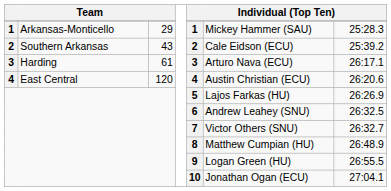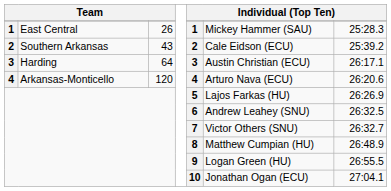row 3 | column 2: Arkansas-Monticello -> East Central
row 3 | column 3: 29 -> 26
row 5 | column 3: 61 -> 64
row 5 | column 6: Arturo Nava (ECU) -> Austin Christian (ECU)
row 6 | column 2: East Central -> Arkansas-Monticello
row 6 | column 6: Austin Christian (ECU) -> Arturo Nava (ECU)
